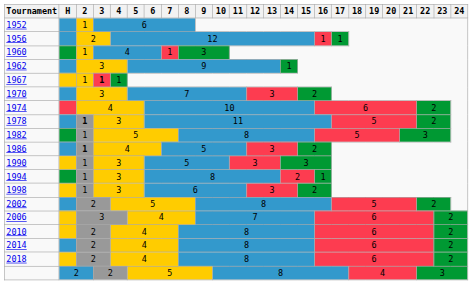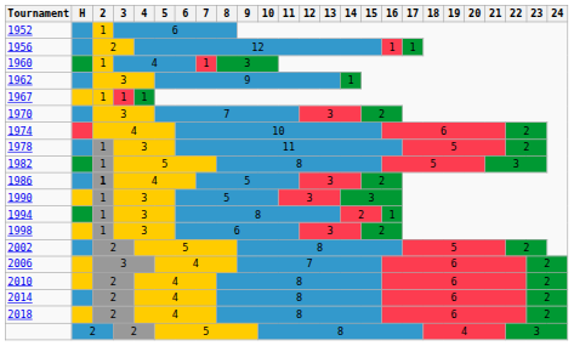1967 | 3: bold -> normal
1978 | 2: bold -> normal
